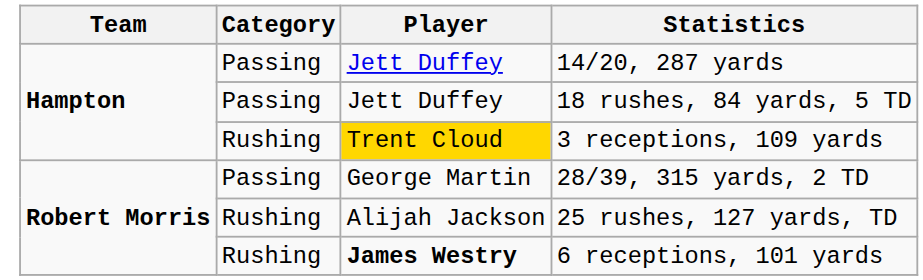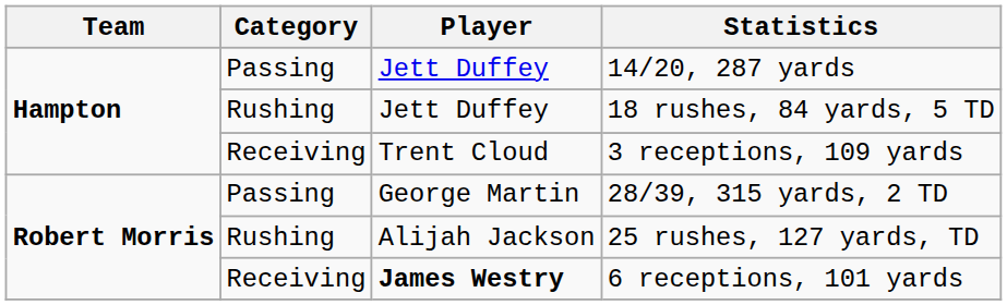18 rushes, 84 yards, 5 TD | Category: Passing -> Rushing
3 receptions, 109 yards | Category: Rushing -> Receiving
3 receptions, 109 yards | Player: gold background -> no background
6 receptions, 101 yards | Category: Rushing -> Receiving
